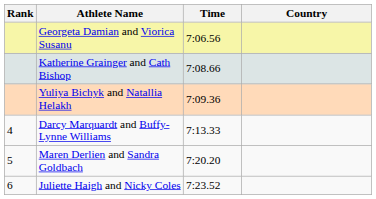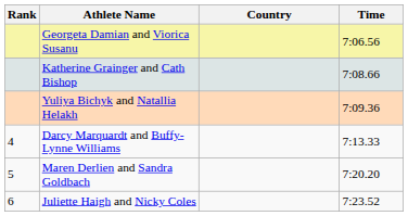columns swapped: Country <-> Time
